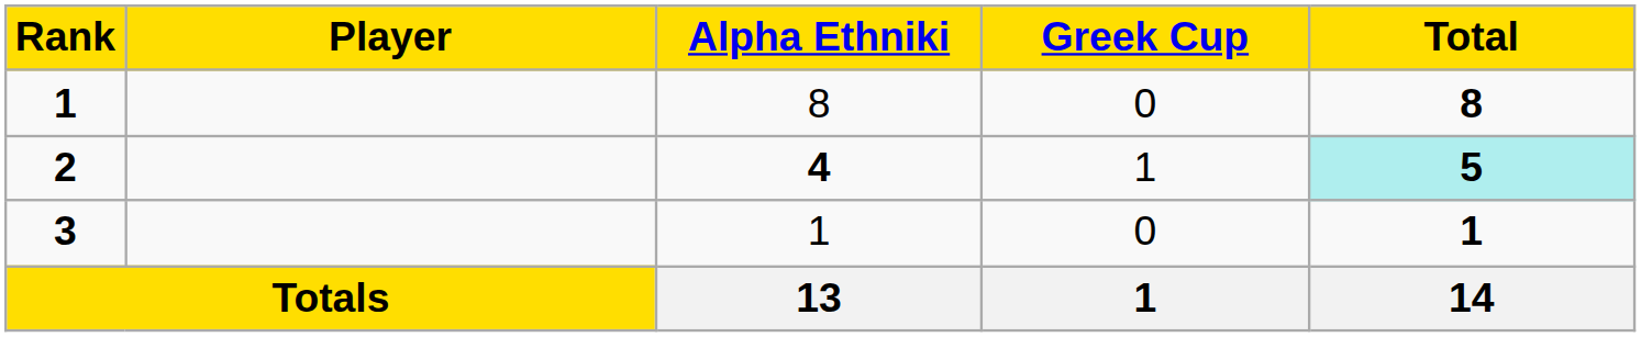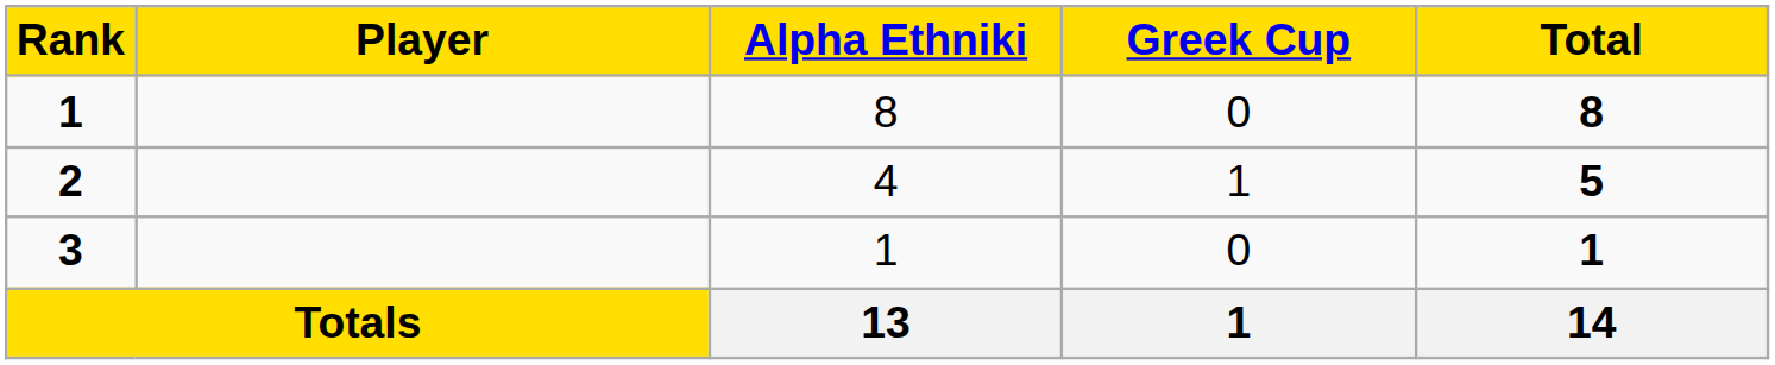2 | Alpha Ethniki: bold -> normal
2 | Total: paleturquoise background -> no background
